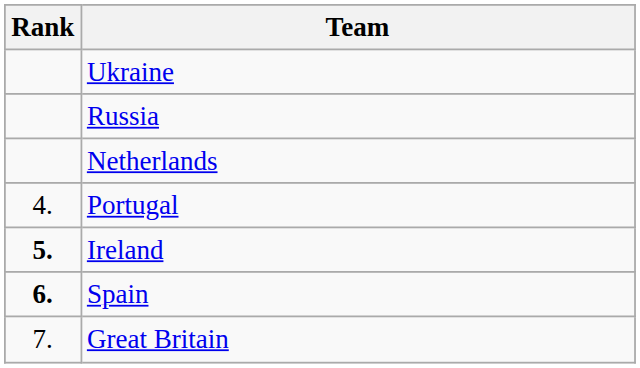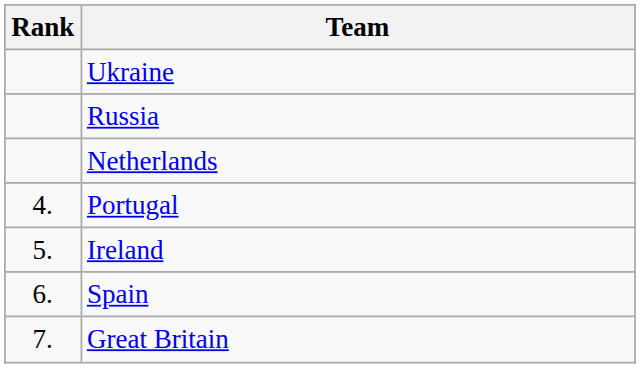Ireland | Rank: bold -> normal
Spain | Rank: bold -> normal
